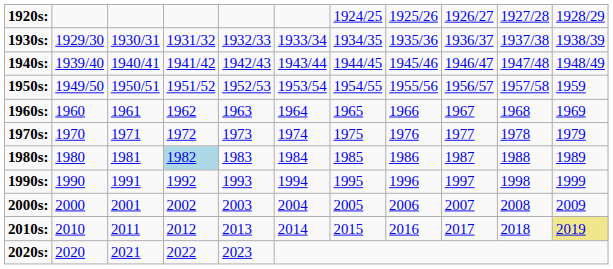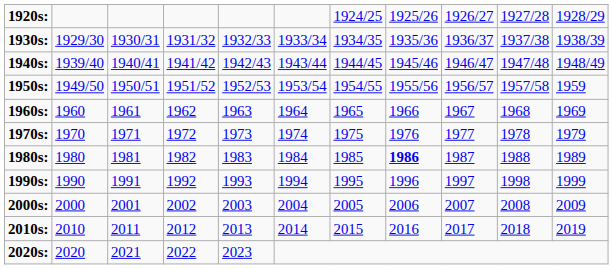1980s: | column 4: lightblue background -> no background
1980s: | column 8: normal -> bold
2010s: | column 11: khaki background -> no background
